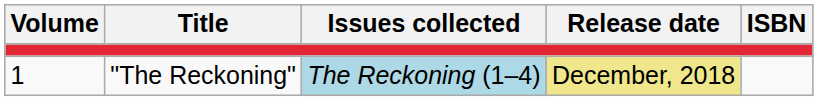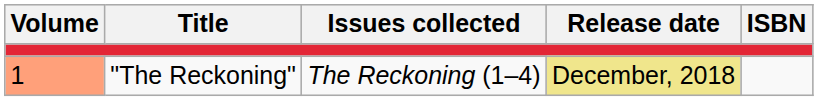"The Reckoning" | Volume: no background -> lightsalmon background
"The Reckoning" | Issues collected: lightblue background -> no background
